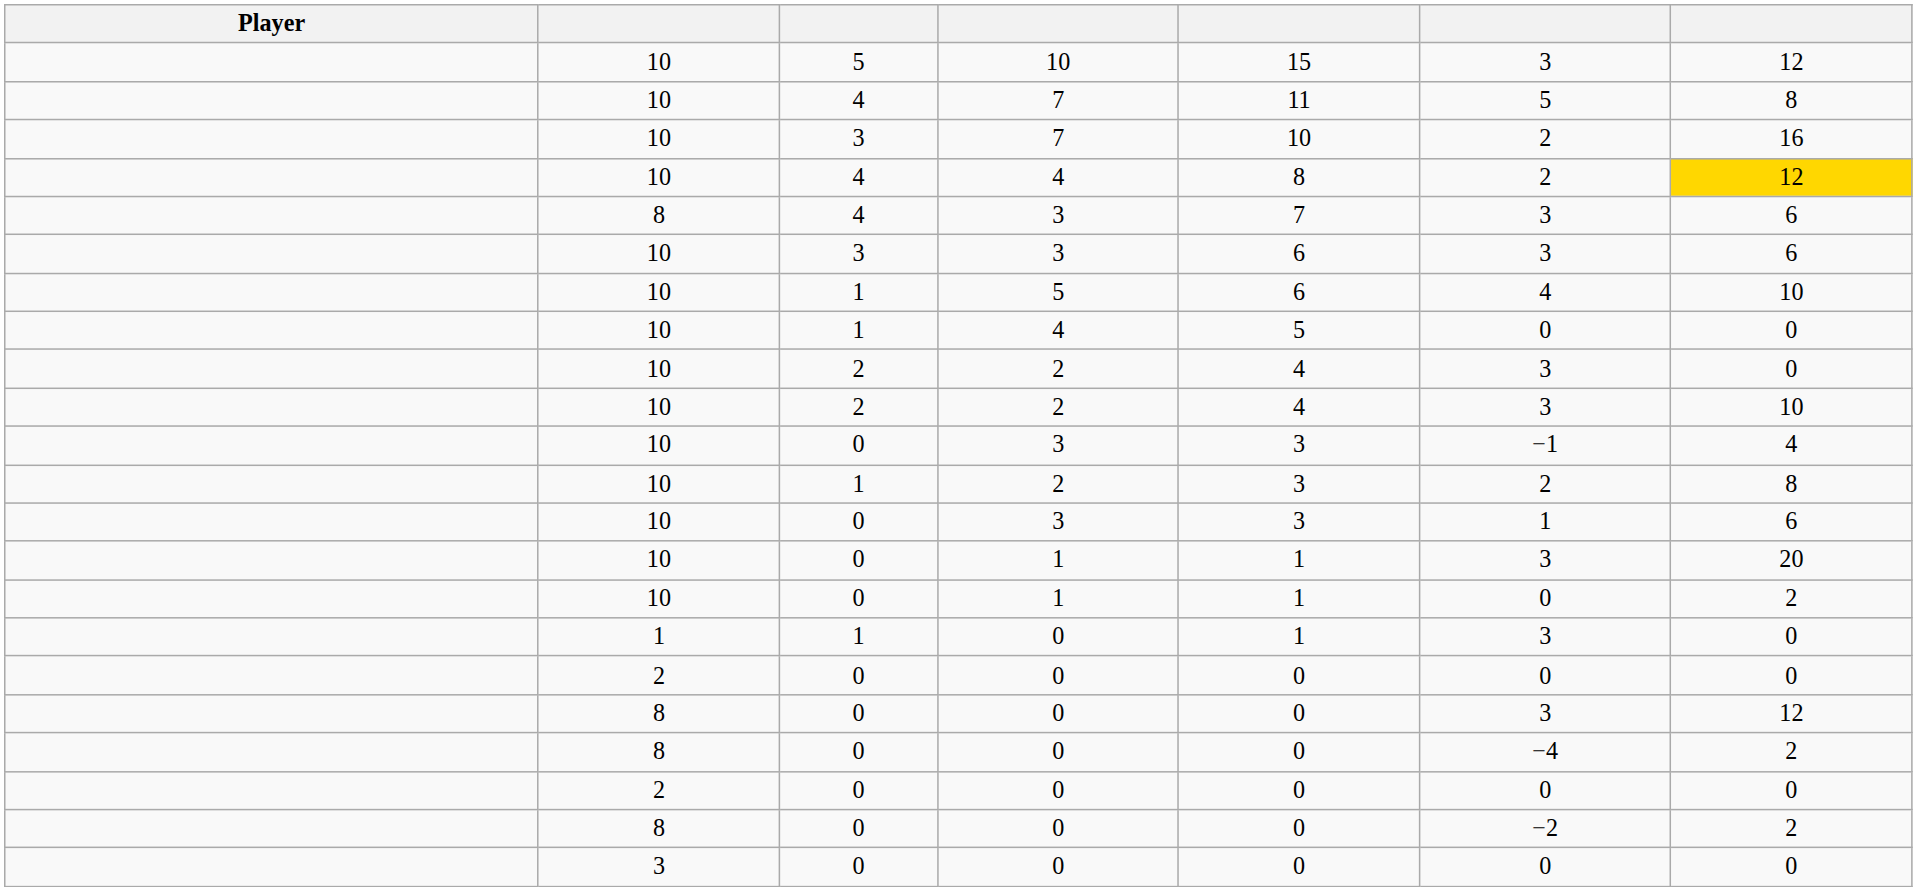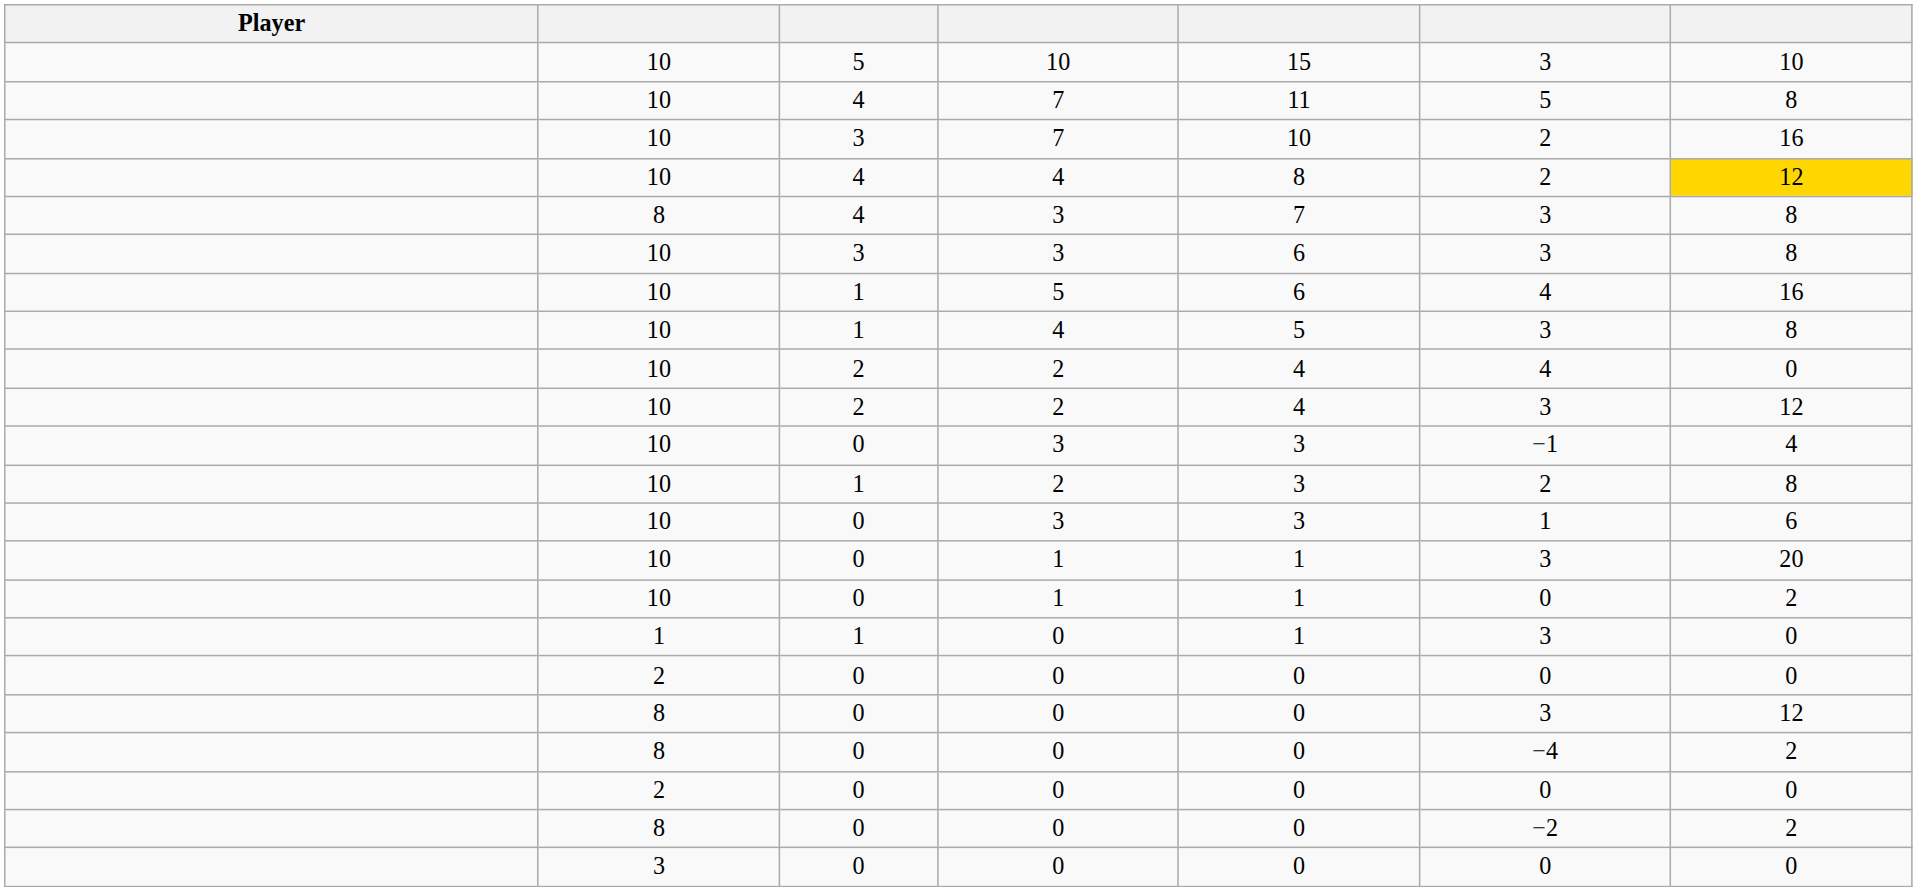row 2 | column 7: 12 -> 10
row 6 | column 7: 6 -> 8
row 7 | column 7: 6 -> 8
row 8 | column 7: 10 -> 16
row 9 | column 6: 0 -> 3
row 9 | column 7: 0 -> 8
row 10 | column 6: 3 -> 4
row 11 | column 7: 10 -> 12
